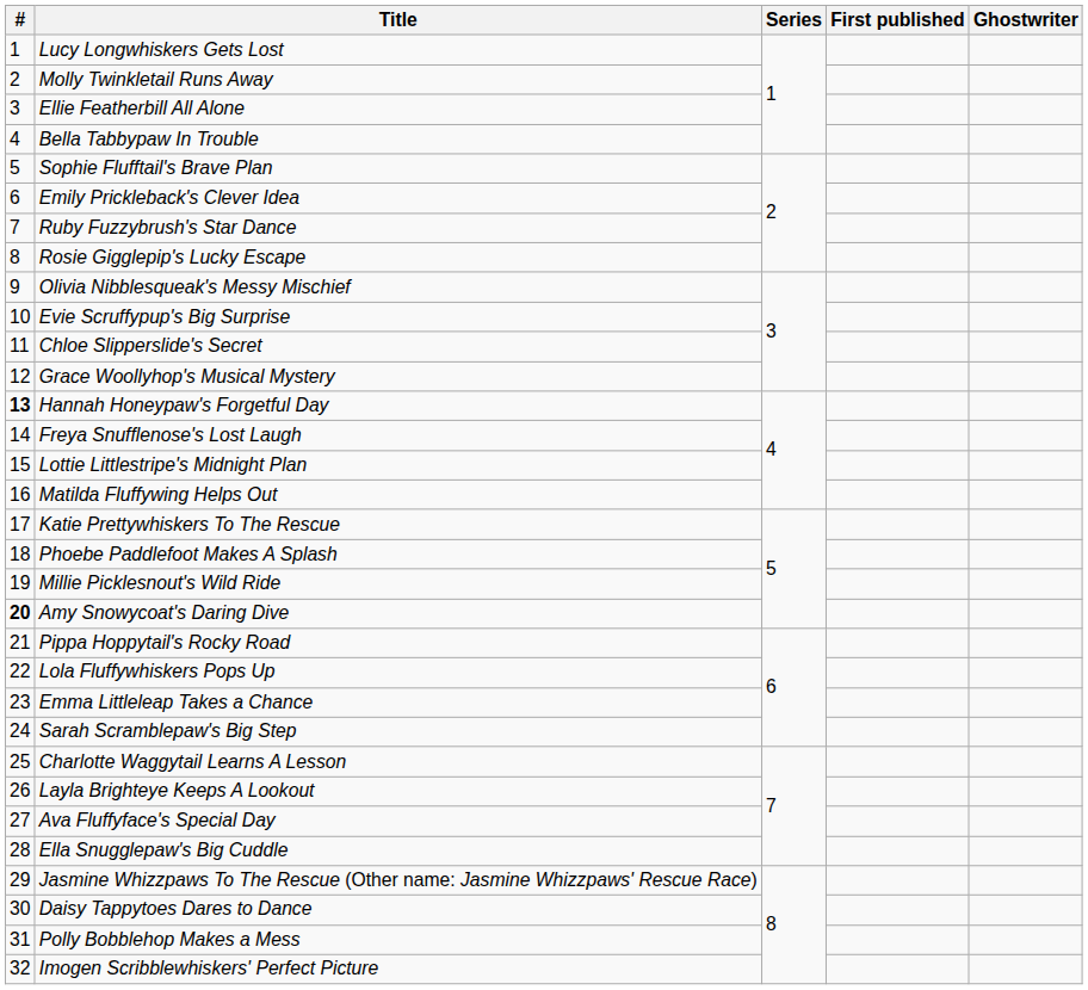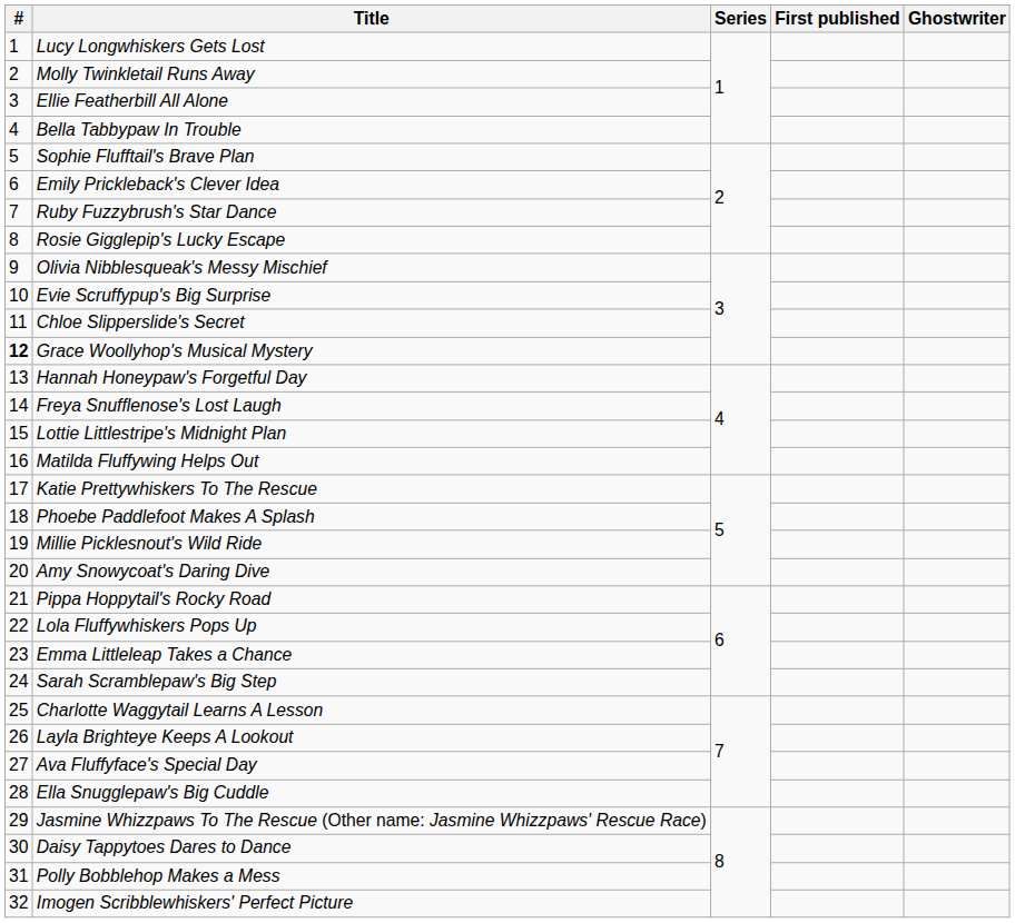Grace Woollyhop's Musical Mystery | #: normal -> bold
Hannah Honeypaw's Forgetful Day | #: bold -> normal
Amy Snowycoat's Daring Dive | #: bold -> normal
